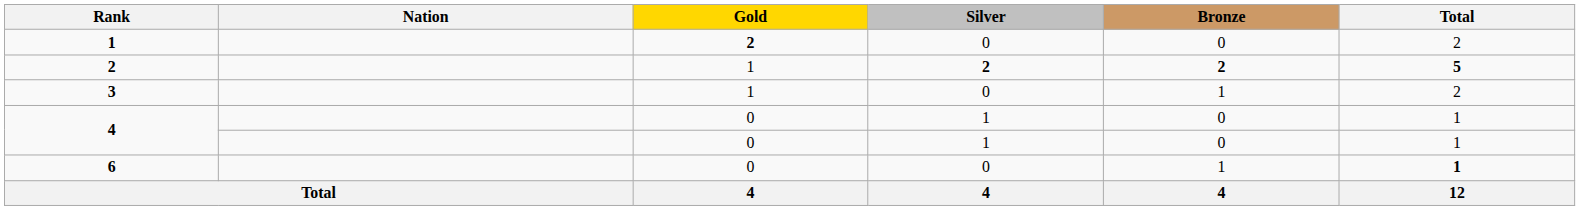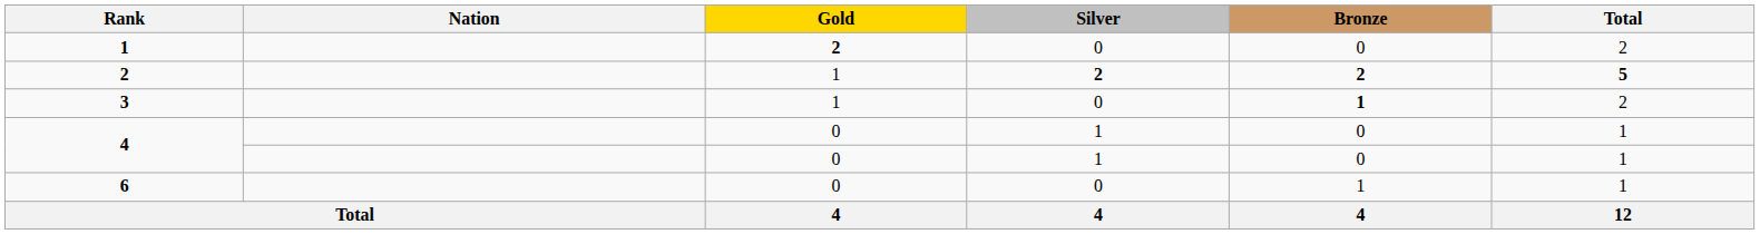3 | Bronze: normal -> bold
6 | Total: bold -> normal
